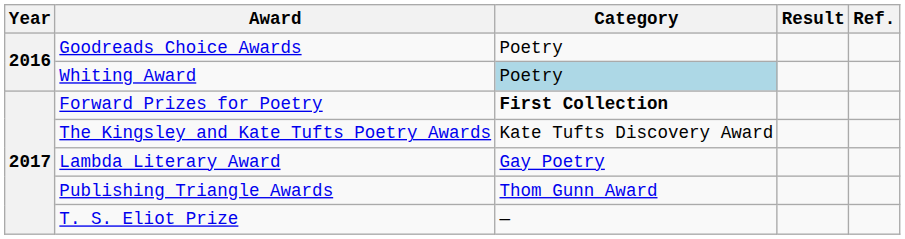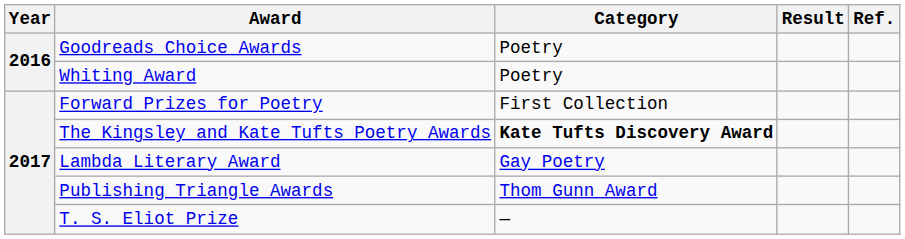Whiting Award | Category: lightblue background -> no background
Forward Prizes for Poetry | Category: bold -> normal
The Kingsley and Kate Tufts Poetry Awards | Category: normal -> bold
